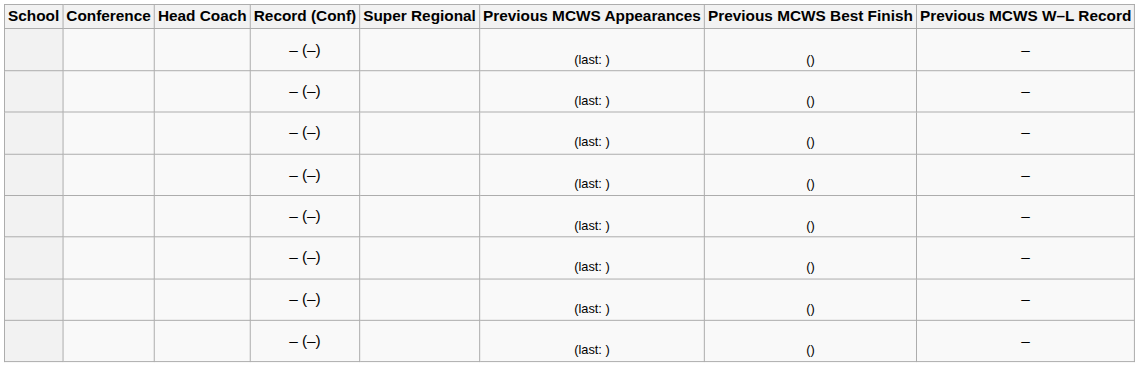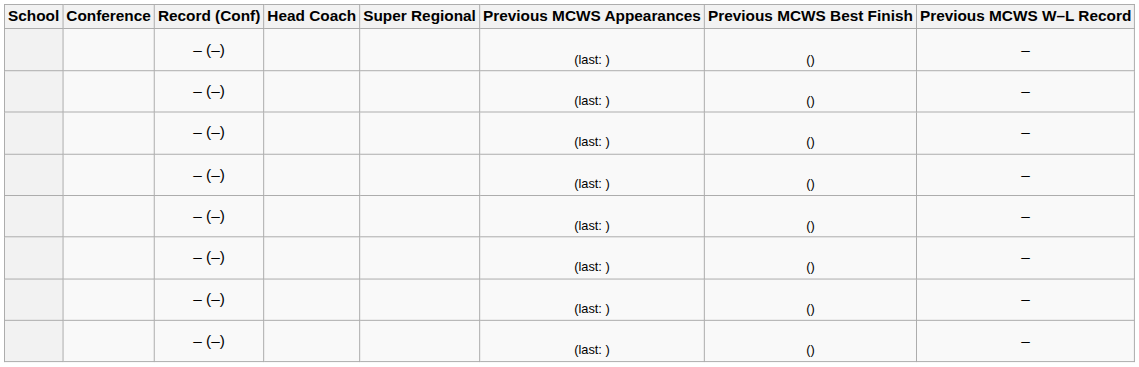columns swapped: Record (Conf) <-> Head Coach
